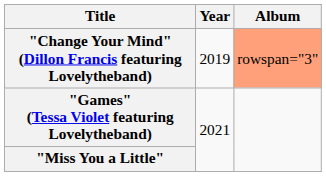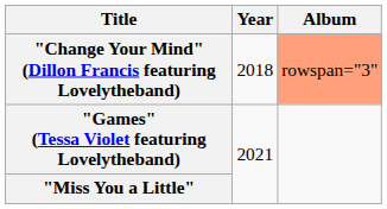"Change Your Mind" (Dillon Francis featuring Lovelytheband) | Year: 2019 -> 2018
